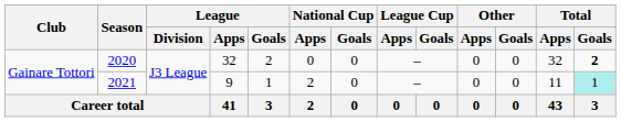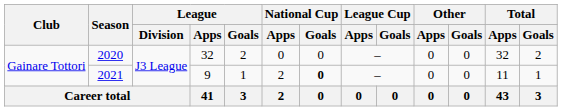2020 | Total / Goals: bold -> normal
2021 | National Cup / Goals: normal -> bold
2021 | Total / Goals: paleturquoise background -> no background
